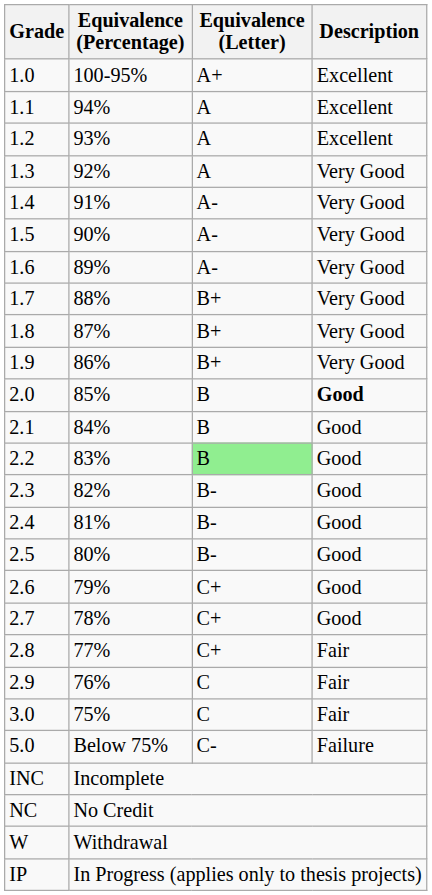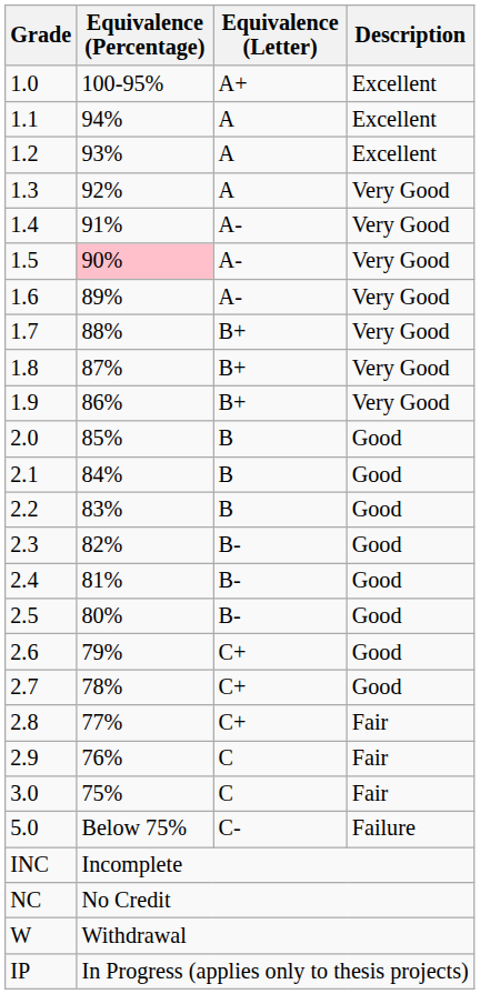1.5 | Equivalence (Percentage): no background -> pink background
2.0 | Description: bold -> normal
2.2 | Equivalence (Letter): lightgreen background -> no background
